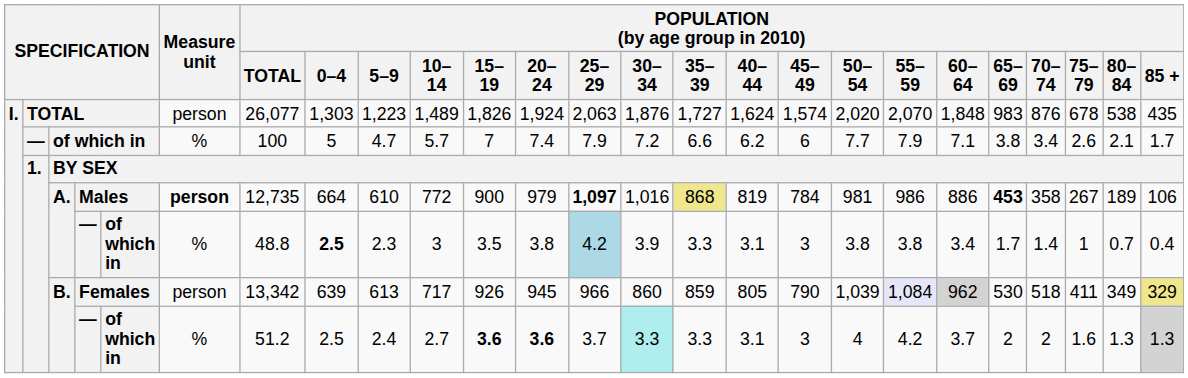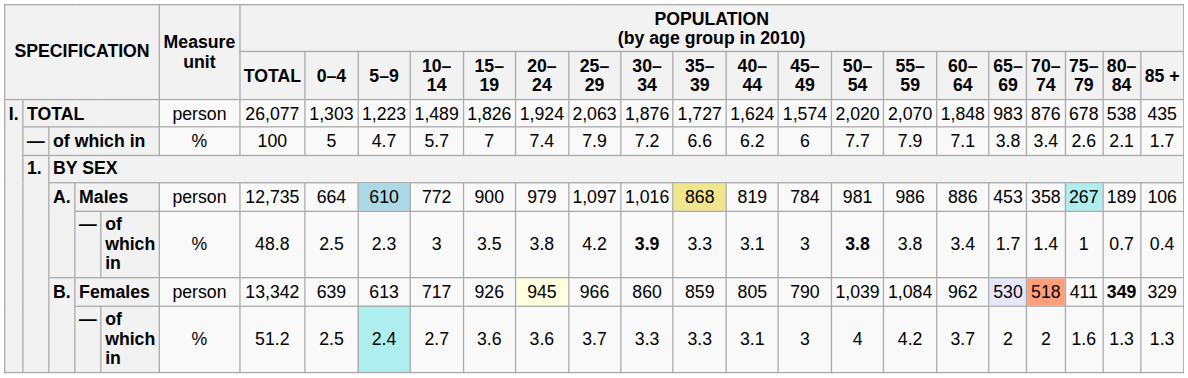Males | Measure unit: bold -> normal
Males | POPULATION (by age group in 2010) / 5–9: no background -> lightblue background
Males | POPULATION (by age group in 2010) / 25–29: bold -> normal
Males | POPULATION (by age group in 2010) / 65–69: bold -> normal
Males | POPULATION (by age group in 2010) / 75–79: no background -> paleturquoise background
A. / — | POPULATION (by age group in 2010) / 0–4: bold -> normal
A. / — | POPULATION (by age group in 2010) / 25–29: lightblue background -> no background
A. / — | POPULATION (by age group in 2010) / 30–34: normal -> bold
A. / — | POPULATION (by age group in 2010) / 50–54: normal -> bold
Females | POPULATION (by age group in 2010) / 20–24: no background -> lightyellow background
Females | POPULATION (by age group in 2010) / 55–59: lavender background -> no background
Females | POPULATION (by age group in 2010) / 60–64: lightgrey background -> no background
Females | POPULATION (by age group in 2010) / 65–69: no background -> lavender background
Females | POPULATION (by age group in 2010) / 70–74: no background -> lightsalmon background
Females | POPULATION (by age group in 2010) / 80–84: normal -> bold
Females | POPULATION (by age group in 2010) / 85 +: khaki background -> no background
B. / — | POPULATION (by age group in 2010) / 5–9: no background -> paleturquoise background
B. / — | POPULATION (by age group in 2010) / 15–19: bold -> normal
B. / — | POPULATION (by age group in 2010) / 20–24: bold -> normal
B. / — | POPULATION (by age group in 2010) / 30–34: paleturquoise background -> no background
B. / — | POPULATION (by age group in 2010) / 85 +: lightgrey background -> no background
